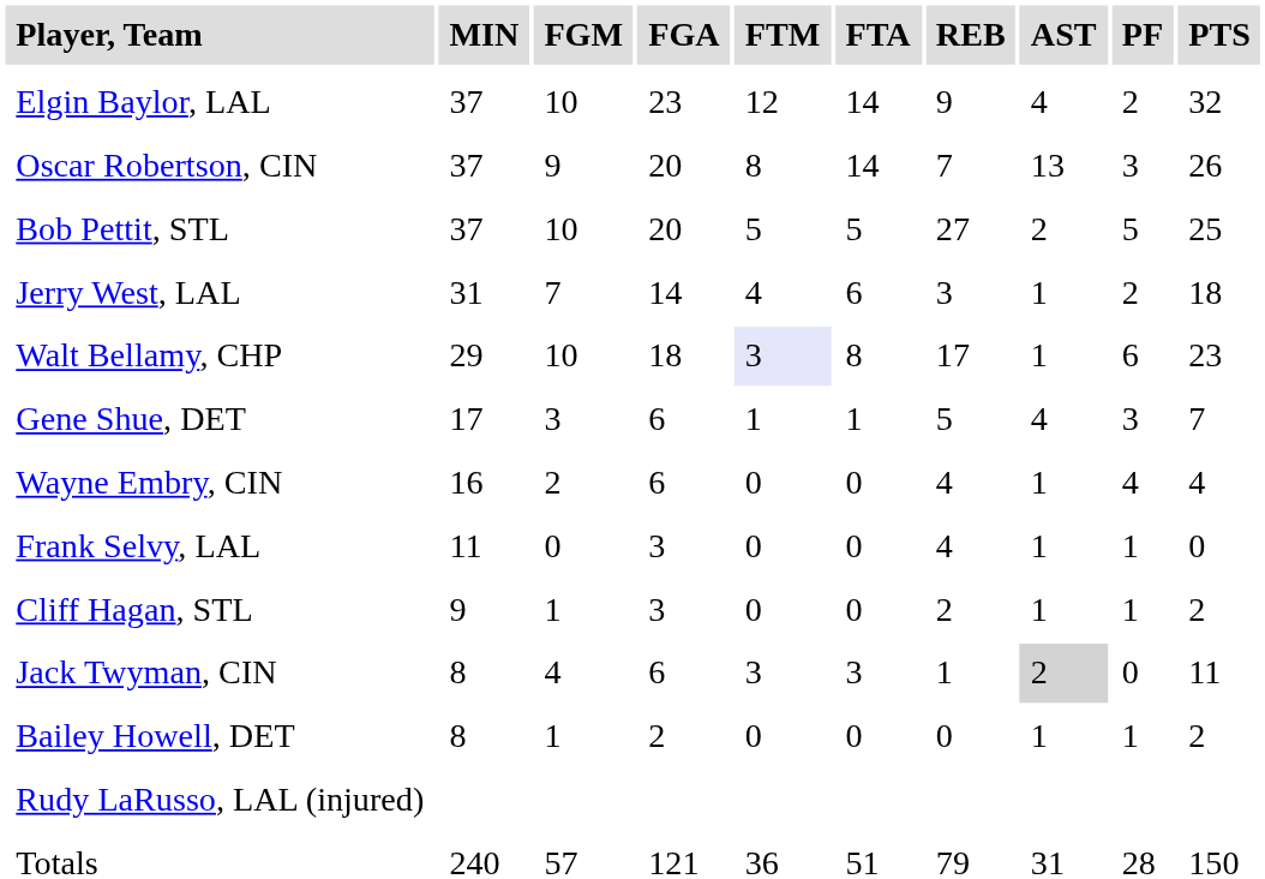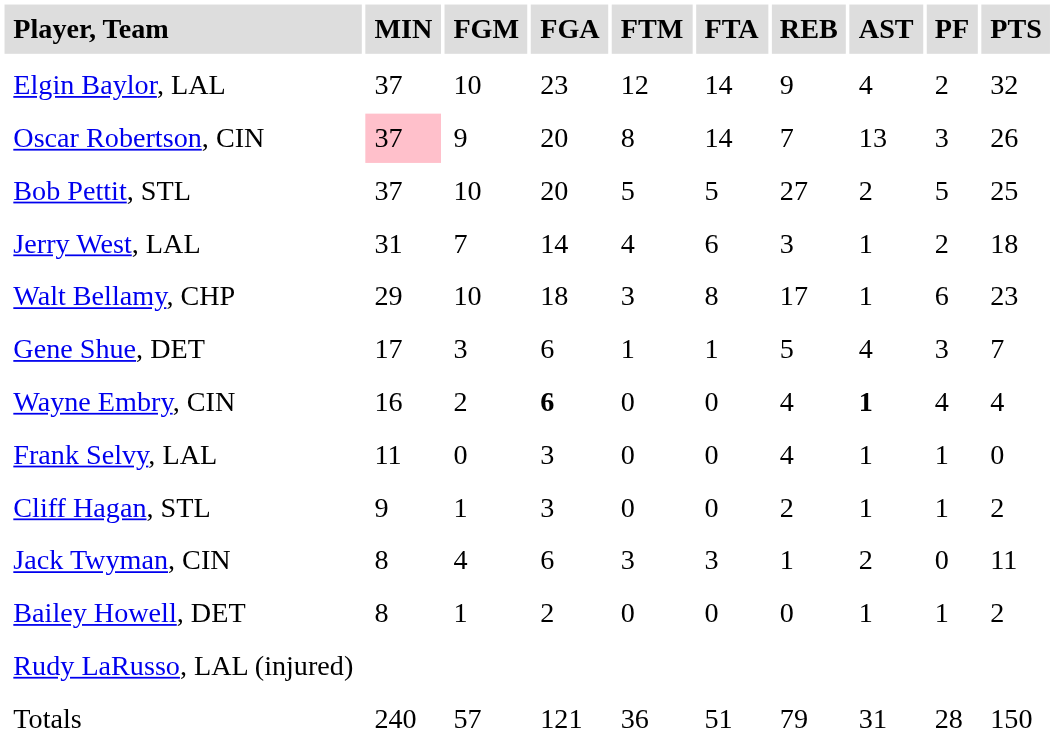Oscar Robertson, CIN | MIN: no background -> pink background
Walt Bellamy, CHP | FTM: lavender background -> no background
Wayne Embry, CIN | FGA: normal -> bold
Wayne Embry, CIN | AST: normal -> bold
Jack Twyman, CIN | AST: lightgrey background -> no background
